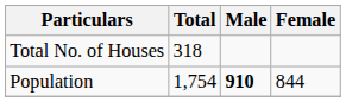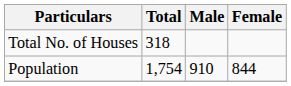Population | Male: bold -> normal
